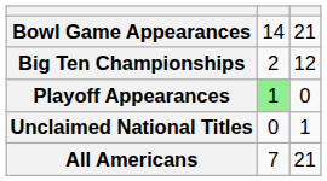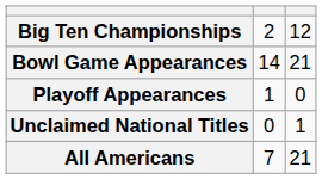rows swapped: Big Ten Championships <-> Bowl Game Appearances
Playoff Appearances | column 2: lightgreen background -> no background
